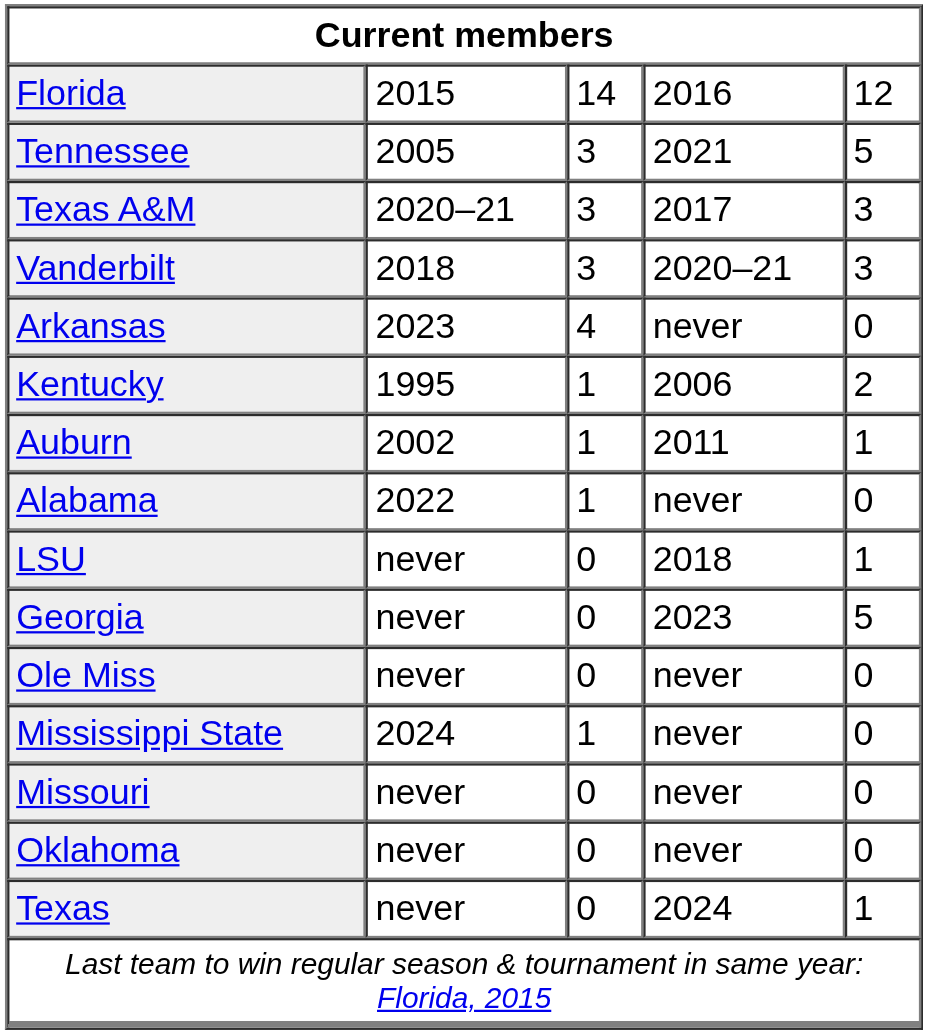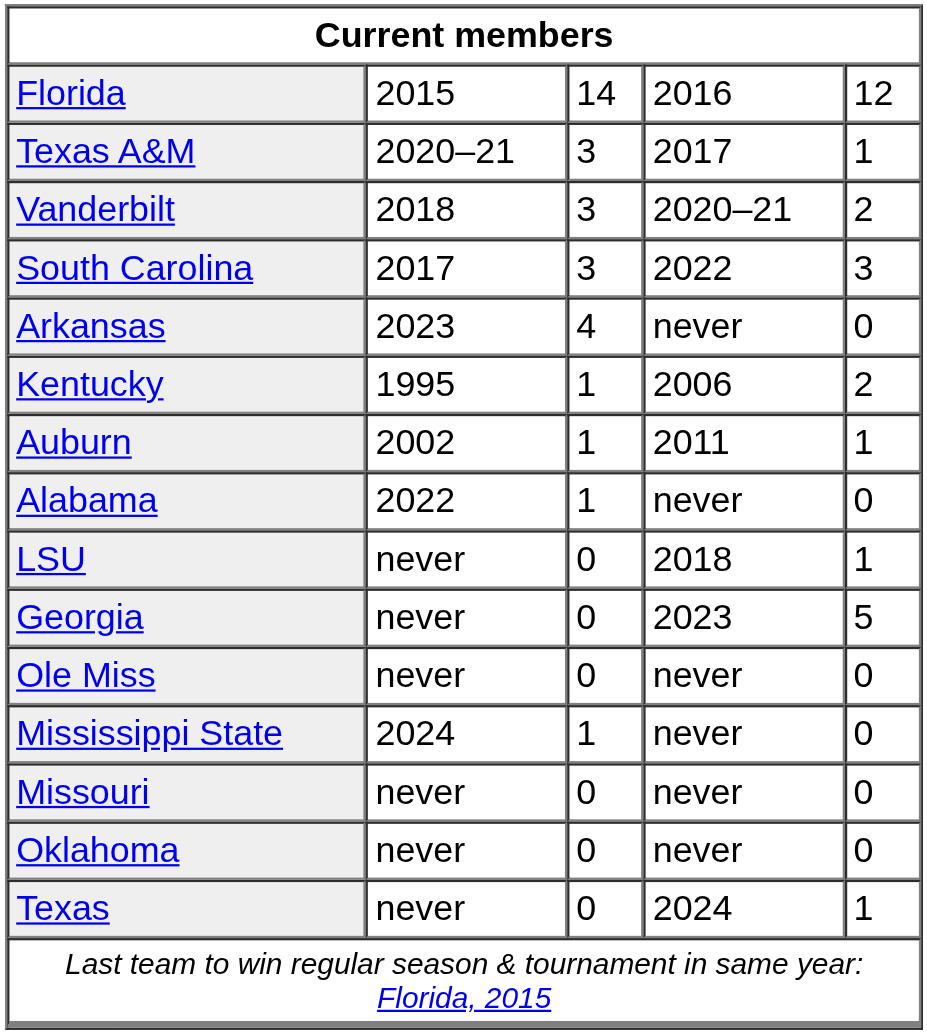- row: Tennessee | 2005 | 3 | 2021 | 5
Texas A&M | column 5: 3 -> 1
Vanderbilt | column 5: 3 -> 2
+ row: South Carolina | 2017 | 3 | 2022 | 3
